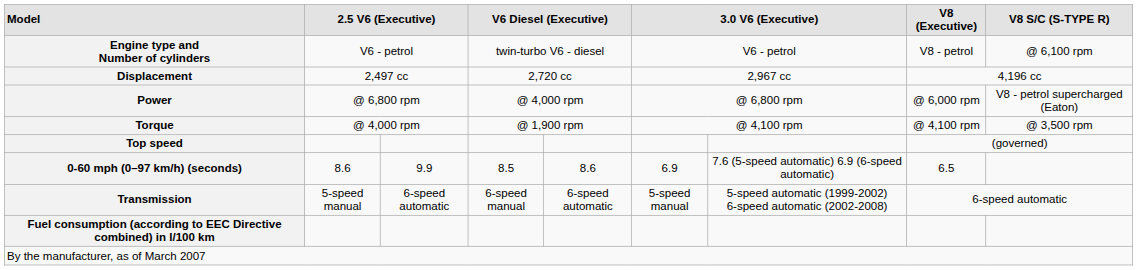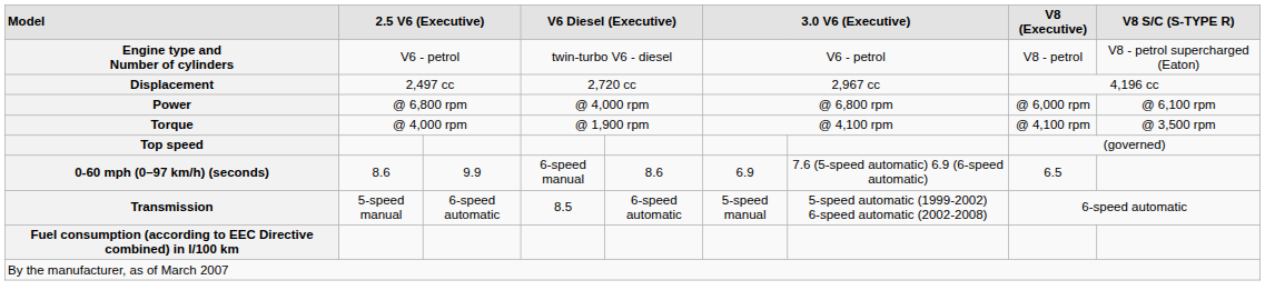Engine type and Number of cylinders | V8 S/C (S-TYPE R): @ 6,100 rpm -> V8 - petrol supercharged (Eaton)
Power | V8 S/C (S-TYPE R): V8 - petrol supercharged (Eaton) -> @ 6,100 rpm
0-60 mph (0–97 km/h) (seconds) | column 4: 8.5 -> 6-speed manual
Transmission | column 4: 6-speed manual -> 8.5
